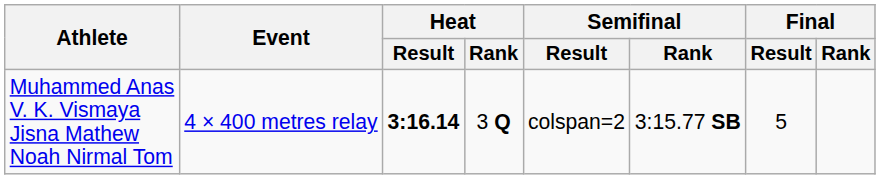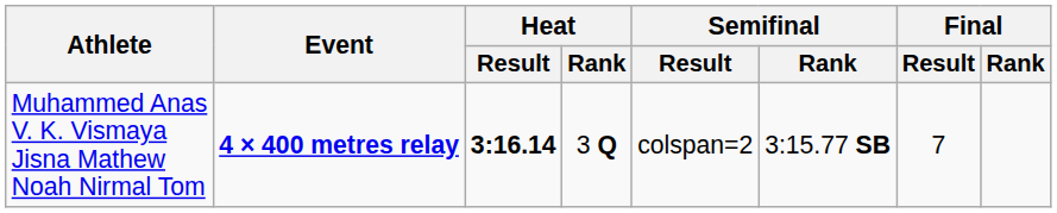Muhammed Anas V. K. Vismaya Jisna Mathew Noah Nirmal Tom | Event: normal -> bold
Muhammed Anas V. K. Vismaya Jisna Mathew Noah Nirmal Tom | Final / Result: 5 -> 7
